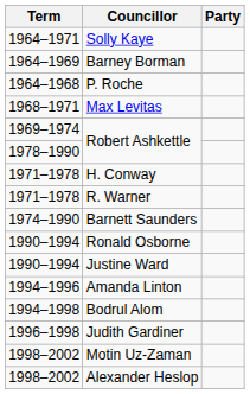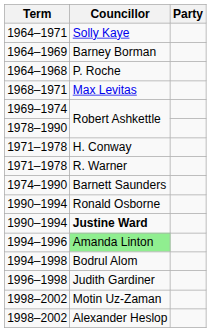Justine Ward | Councillor: normal -> bold
Amanda Linton | Councillor: no background -> lightgreen background
